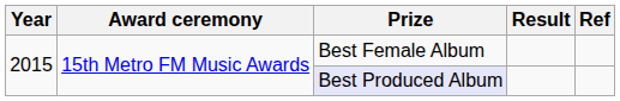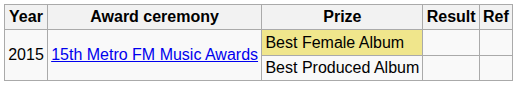Best Female Album | Prize: no background -> khaki background
Best Produced Album | Prize: lavender background -> no background
